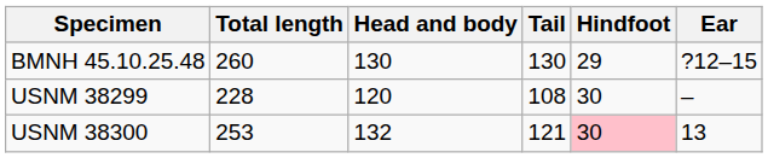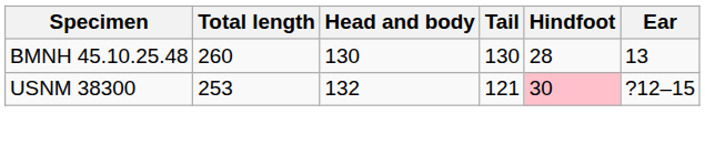BMNH 45.10.25.48 | Hindfoot: 29 -> 28
BMNH 45.10.25.48 | Ear: ?12–15 -> 13
- row: USNM 38299 | 228 | 120 | 108 | 30 | –
USNM 38300 | Ear: 13 -> ?12–15
